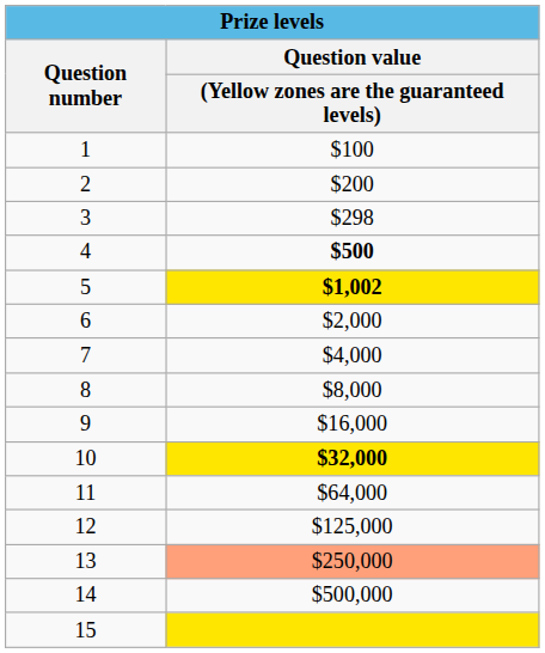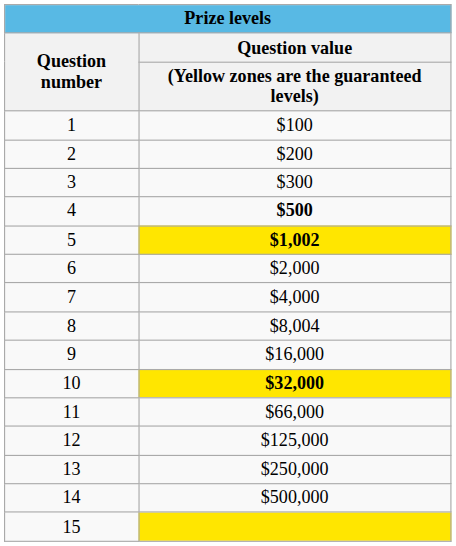3 | Question value / (Yellow zones are the guaranteed levels): $298 -> $300
8 | Question value / (Yellow zones are the guaranteed levels): $8,000 -> $8,004
11 | Question value / (Yellow zones are the guaranteed levels): $64,000 -> $66,000
13 | Question value / (Yellow zones are the guaranteed levels): lightsalmon background -> no background
